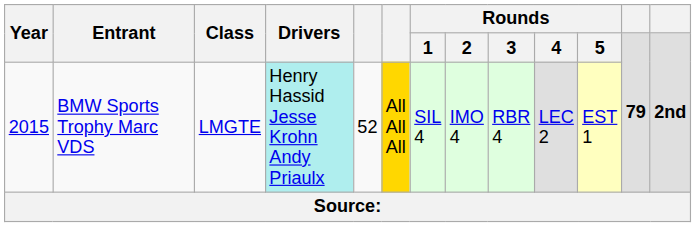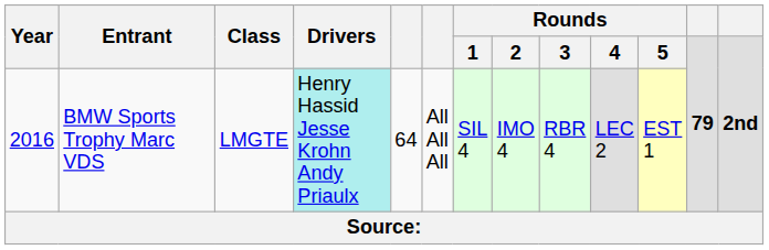BMW Sports Trophy Marc VDS | Year: 2015 -> 2016
BMW Sports Trophy Marc VDS | column 5: 52 -> 64
BMW Sports Trophy Marc VDS | column 6: gold background -> no background
